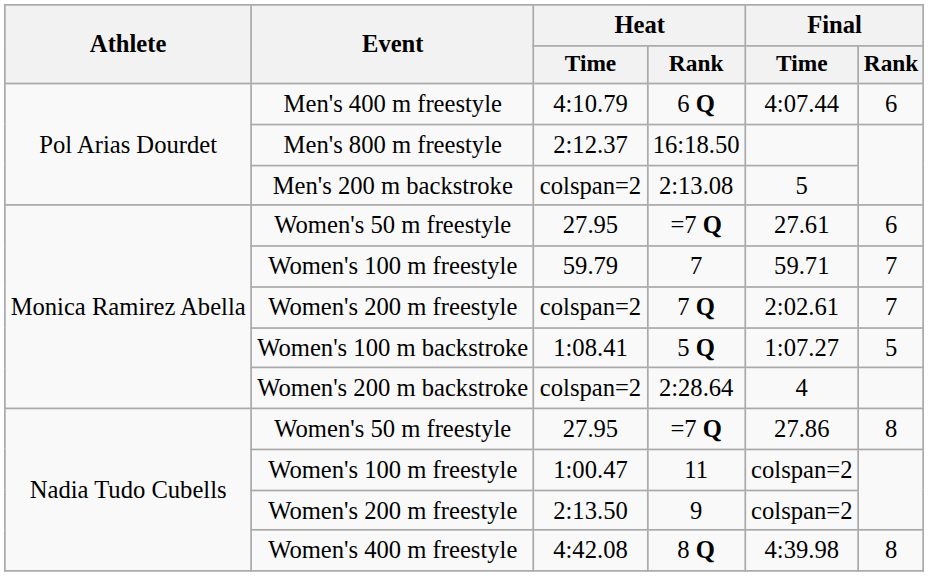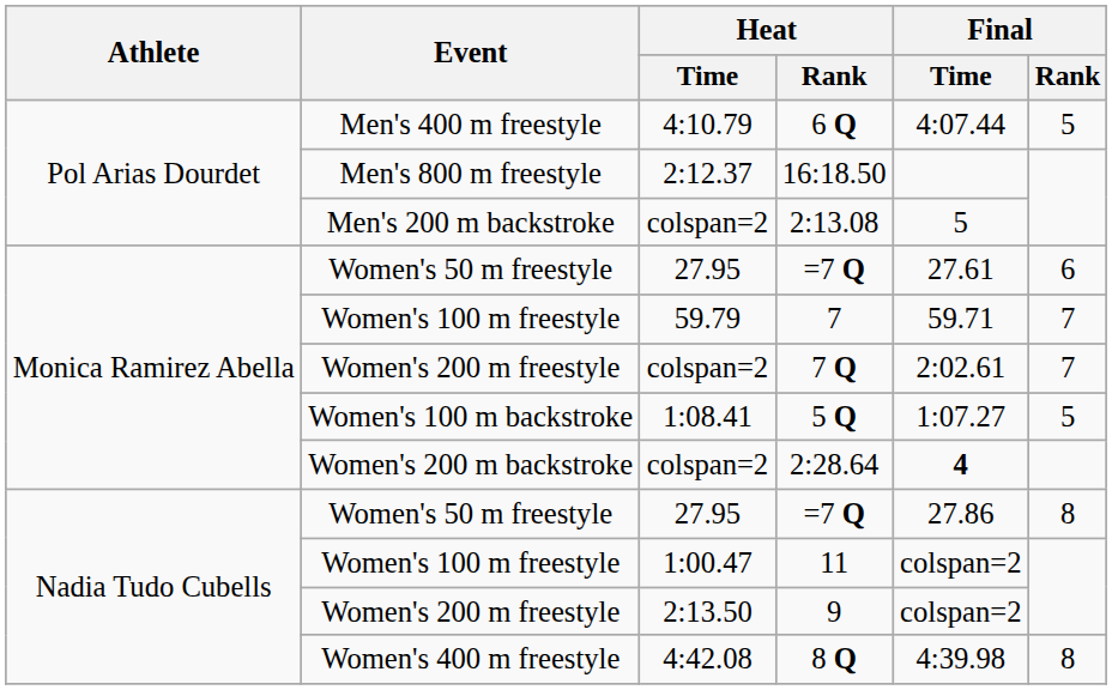6 Q | Final / Rank: 6 -> 5
2:28.64 | Final / Time: normal -> bold
